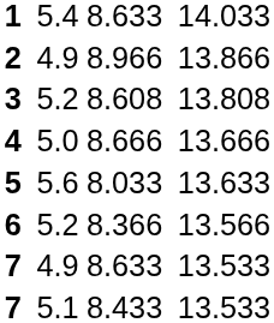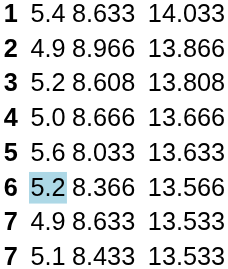8.366 | column 2: no background -> lightblue background
